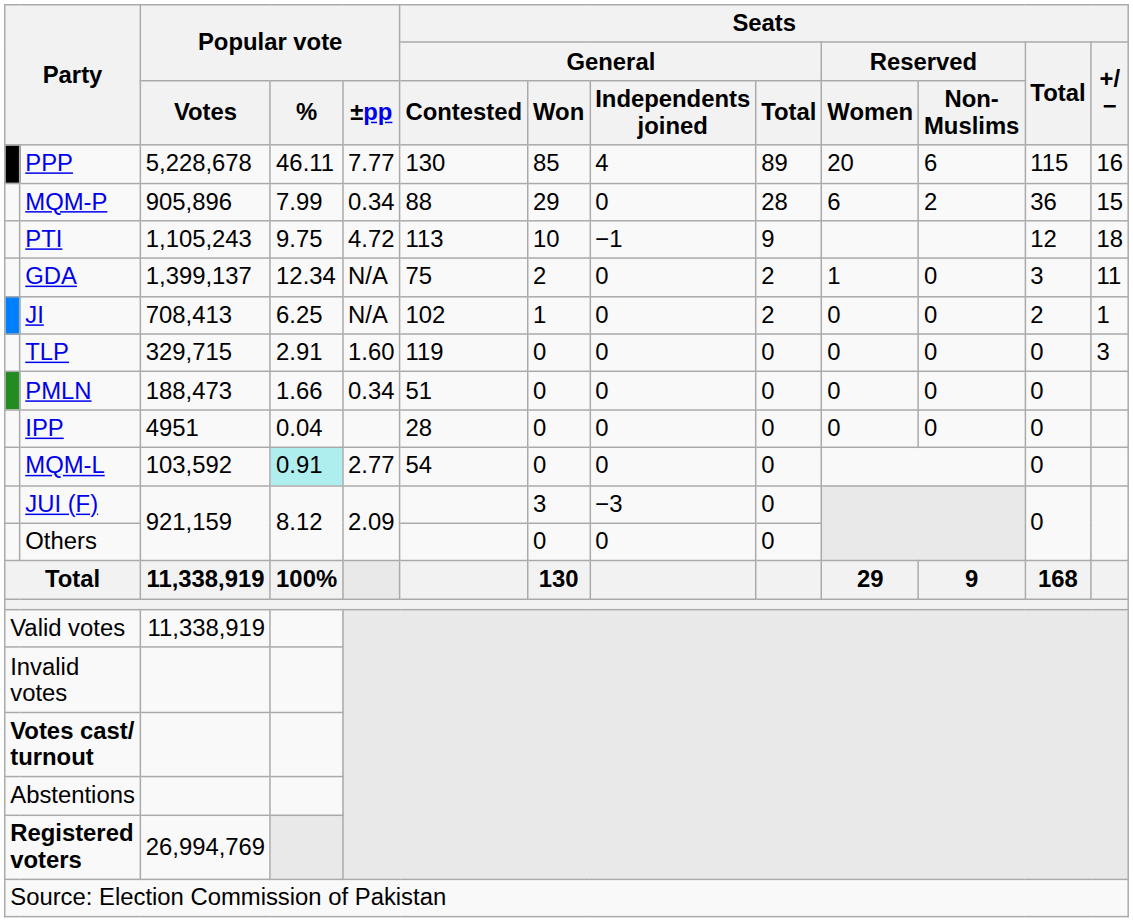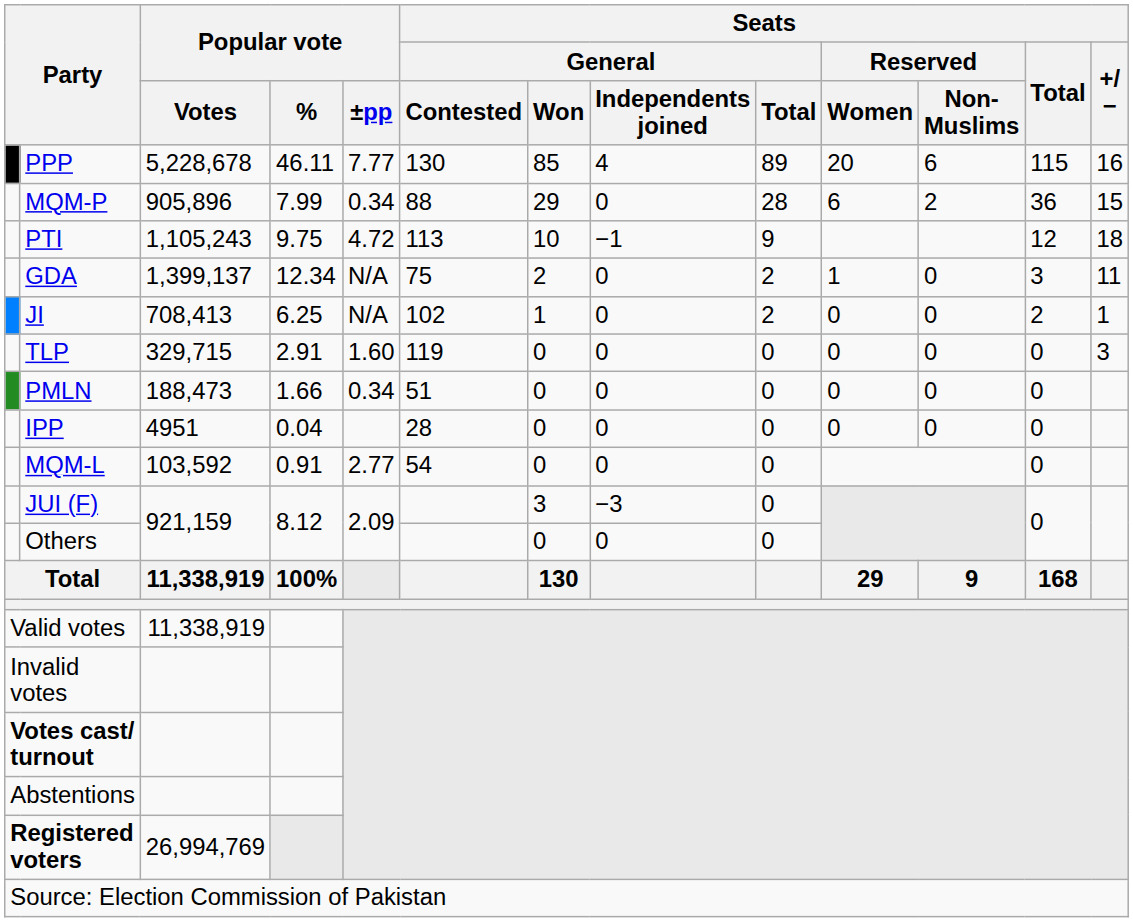MQM-L | Popular vote / %: paleturquoise background -> no background
